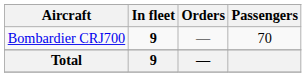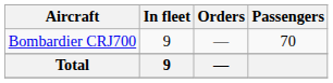Bombardier CRJ700 | In fleet: bold -> normal
